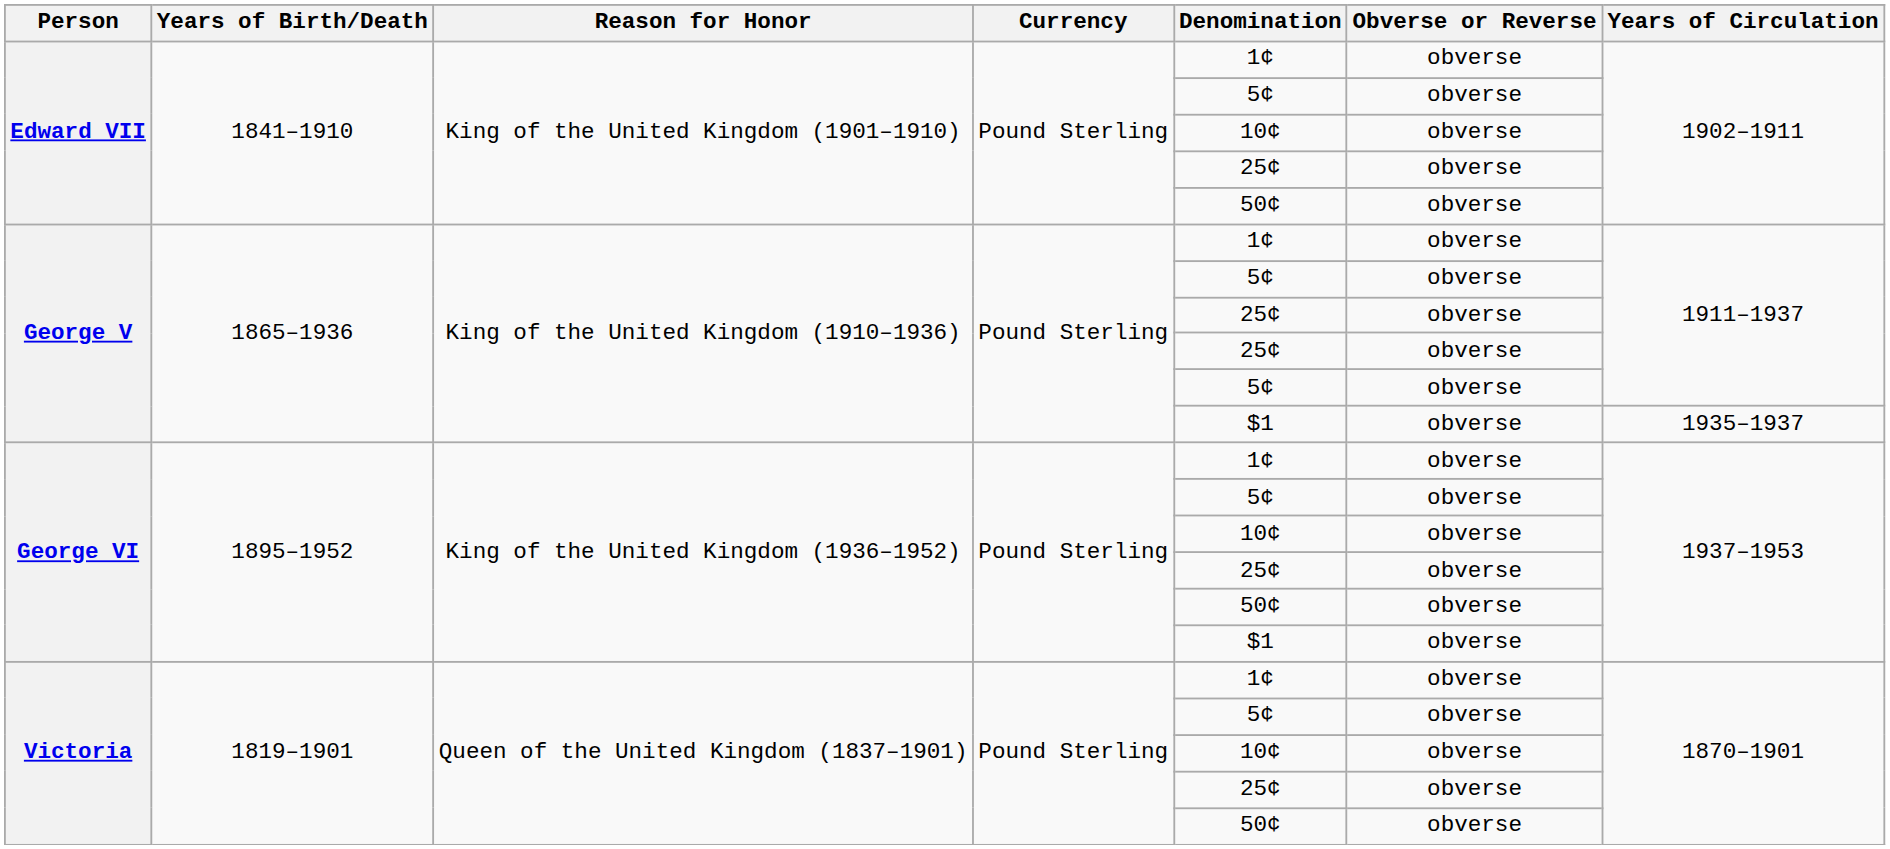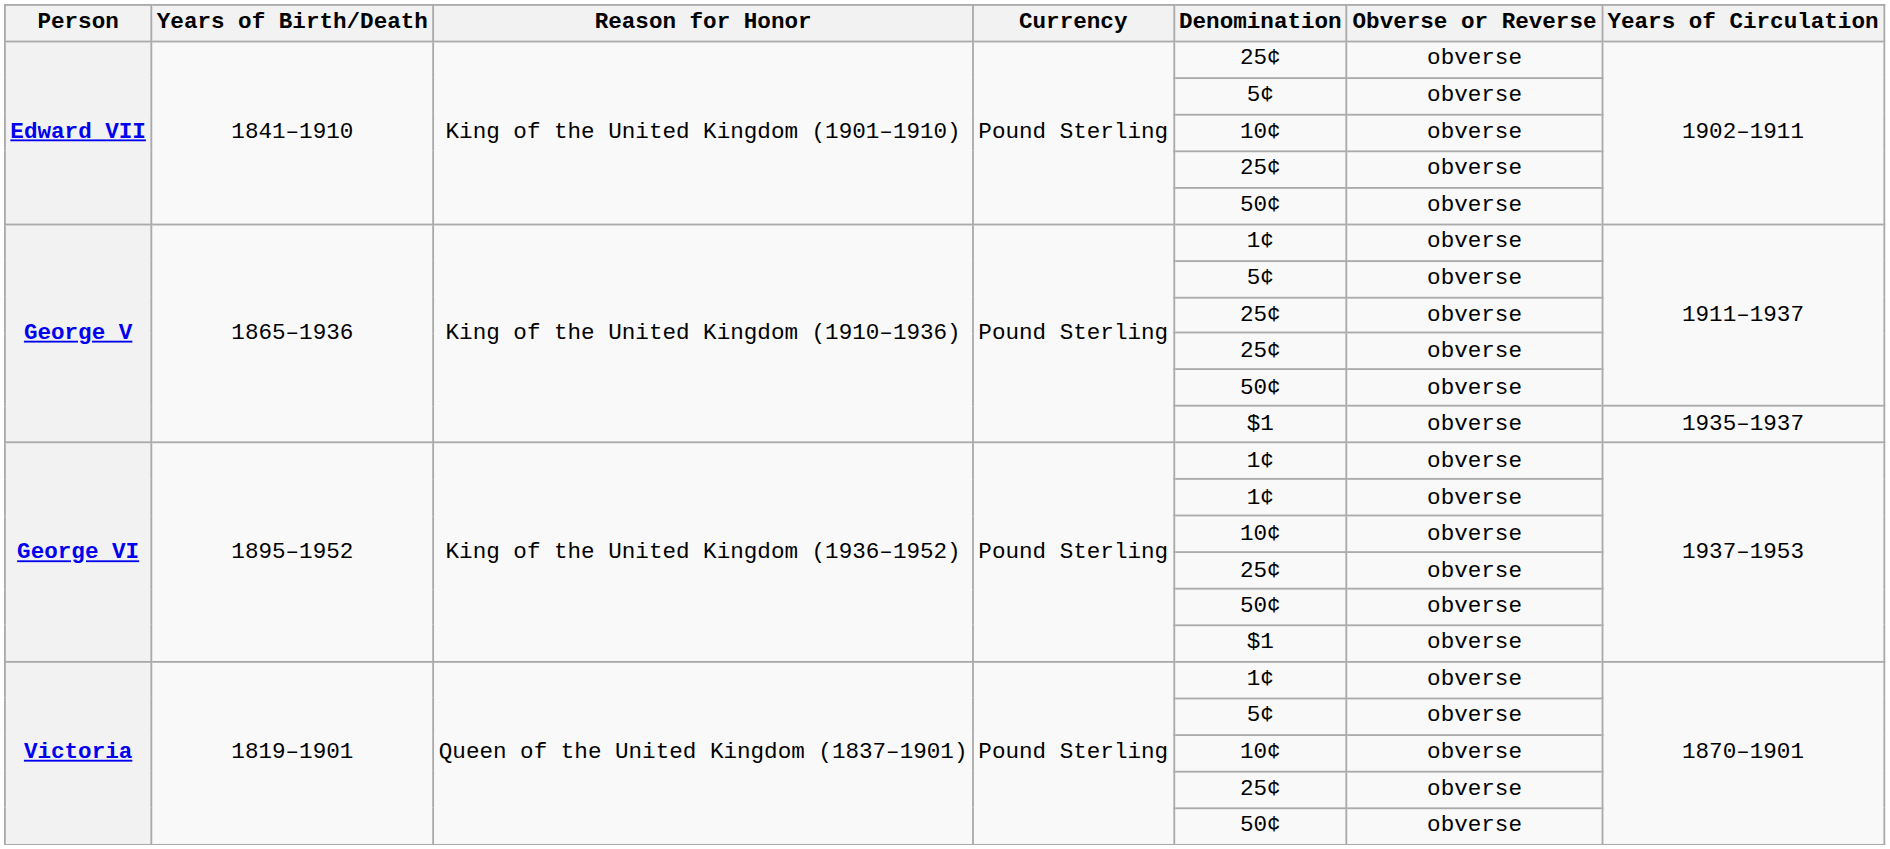row 2 | Denomination: 1¢ -> 25¢
row 11 | Denomination: 5¢ -> 50¢
row 14 | Denomination: 5¢ -> 1¢
